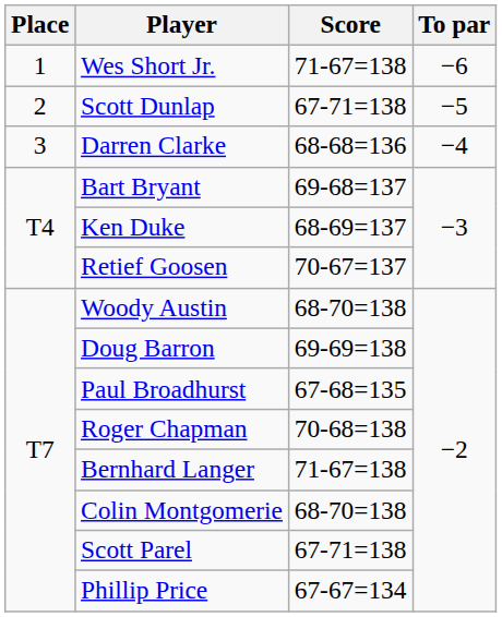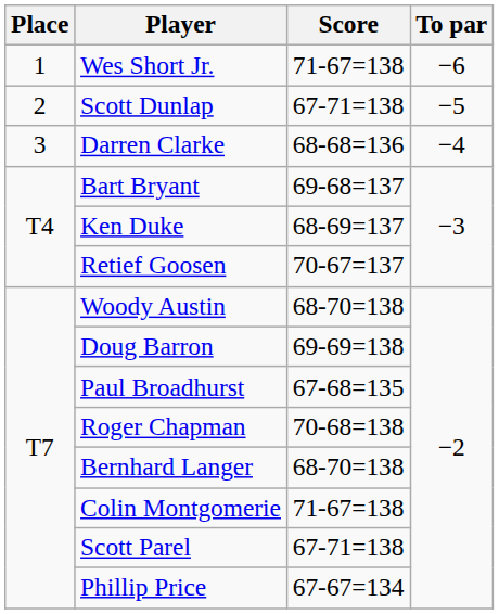Bernhard Langer | Score: 71-67=138 -> 68-70=138
Colin Montgomerie | Score: 68-70=138 -> 71-67=138
